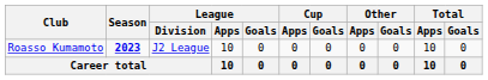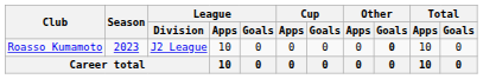Roasso Kumamoto | Season: bold -> normal
Roasso Kumamoto | Other / Goals: normal -> bold
